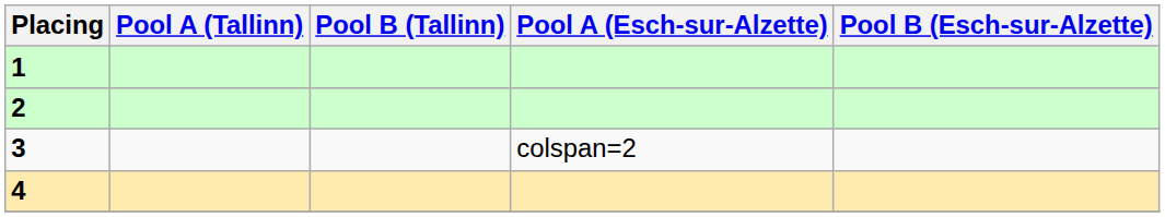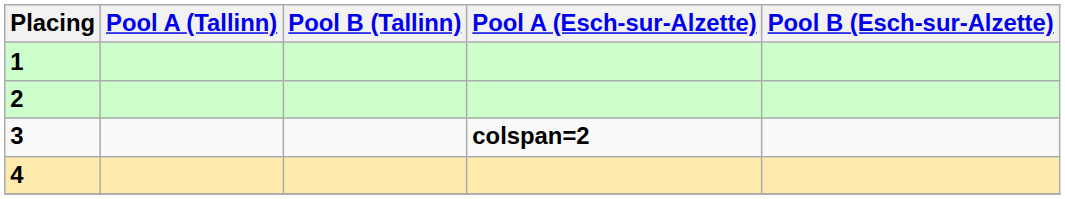3 | Pool A (Esch-sur-Alzette): normal -> bold
